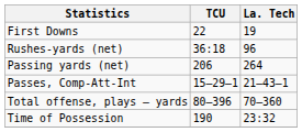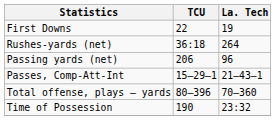Rushes-yards (net) | La. Tech: 96 -> 264
Passing yards (net) | La. Tech: 264 -> 96
